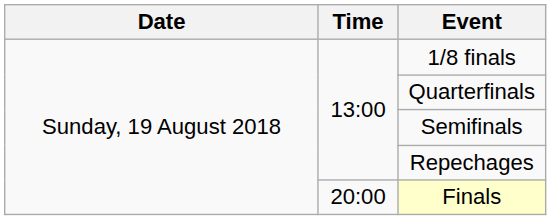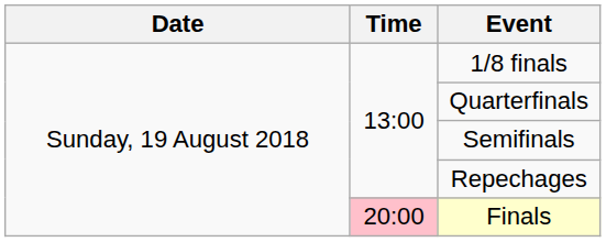Finals | Time: no background -> pink background
